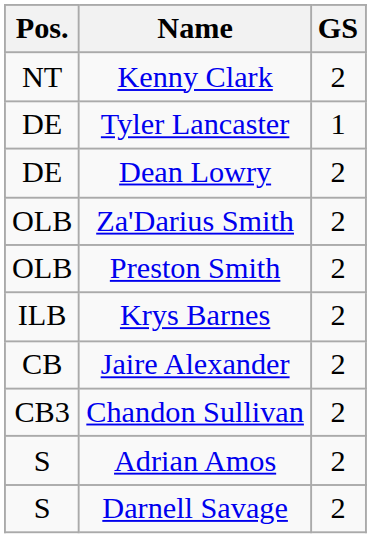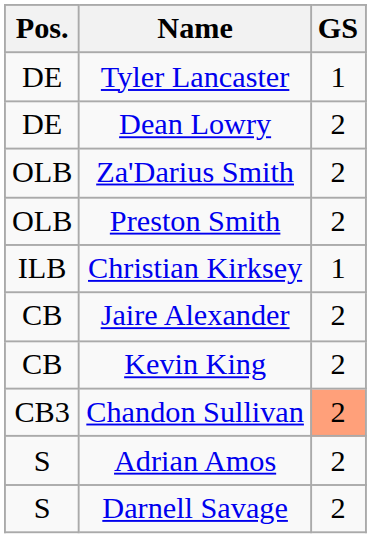- row: NT | Kenny Clark | 2
- row: ILB | Krys Barnes | 2
+ row: ILB | Christian Kirksey | 1
+ row: CB | Kevin King | 2
Chandon Sullivan | GS: no background -> lightsalmon background
